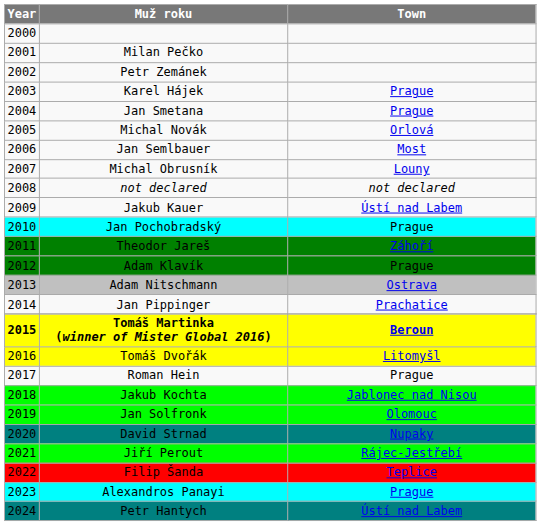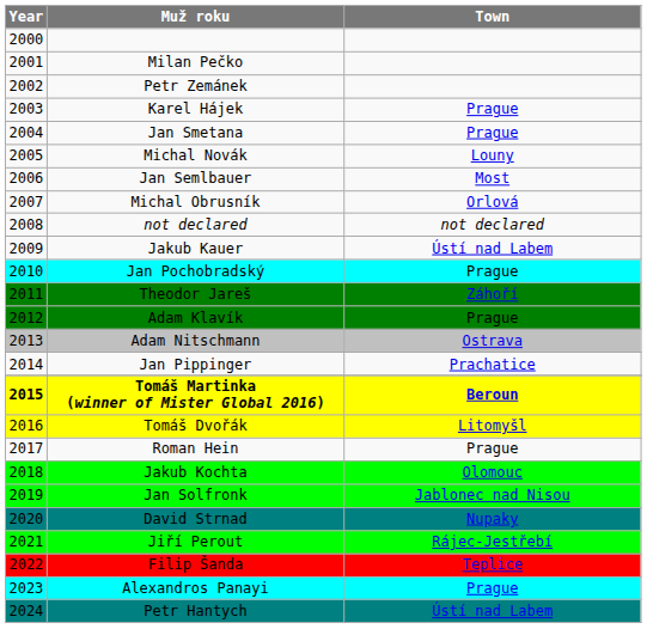Michal Novák | Town: Orlová -> Louny
Michal Obrusník | Town: Louny -> Orlová
Jakub Kochta | Town: Jablonec nad Nisou -> Olomouc
Jan Solfronk | Town: Olomouc -> Jablonec nad Nisou
